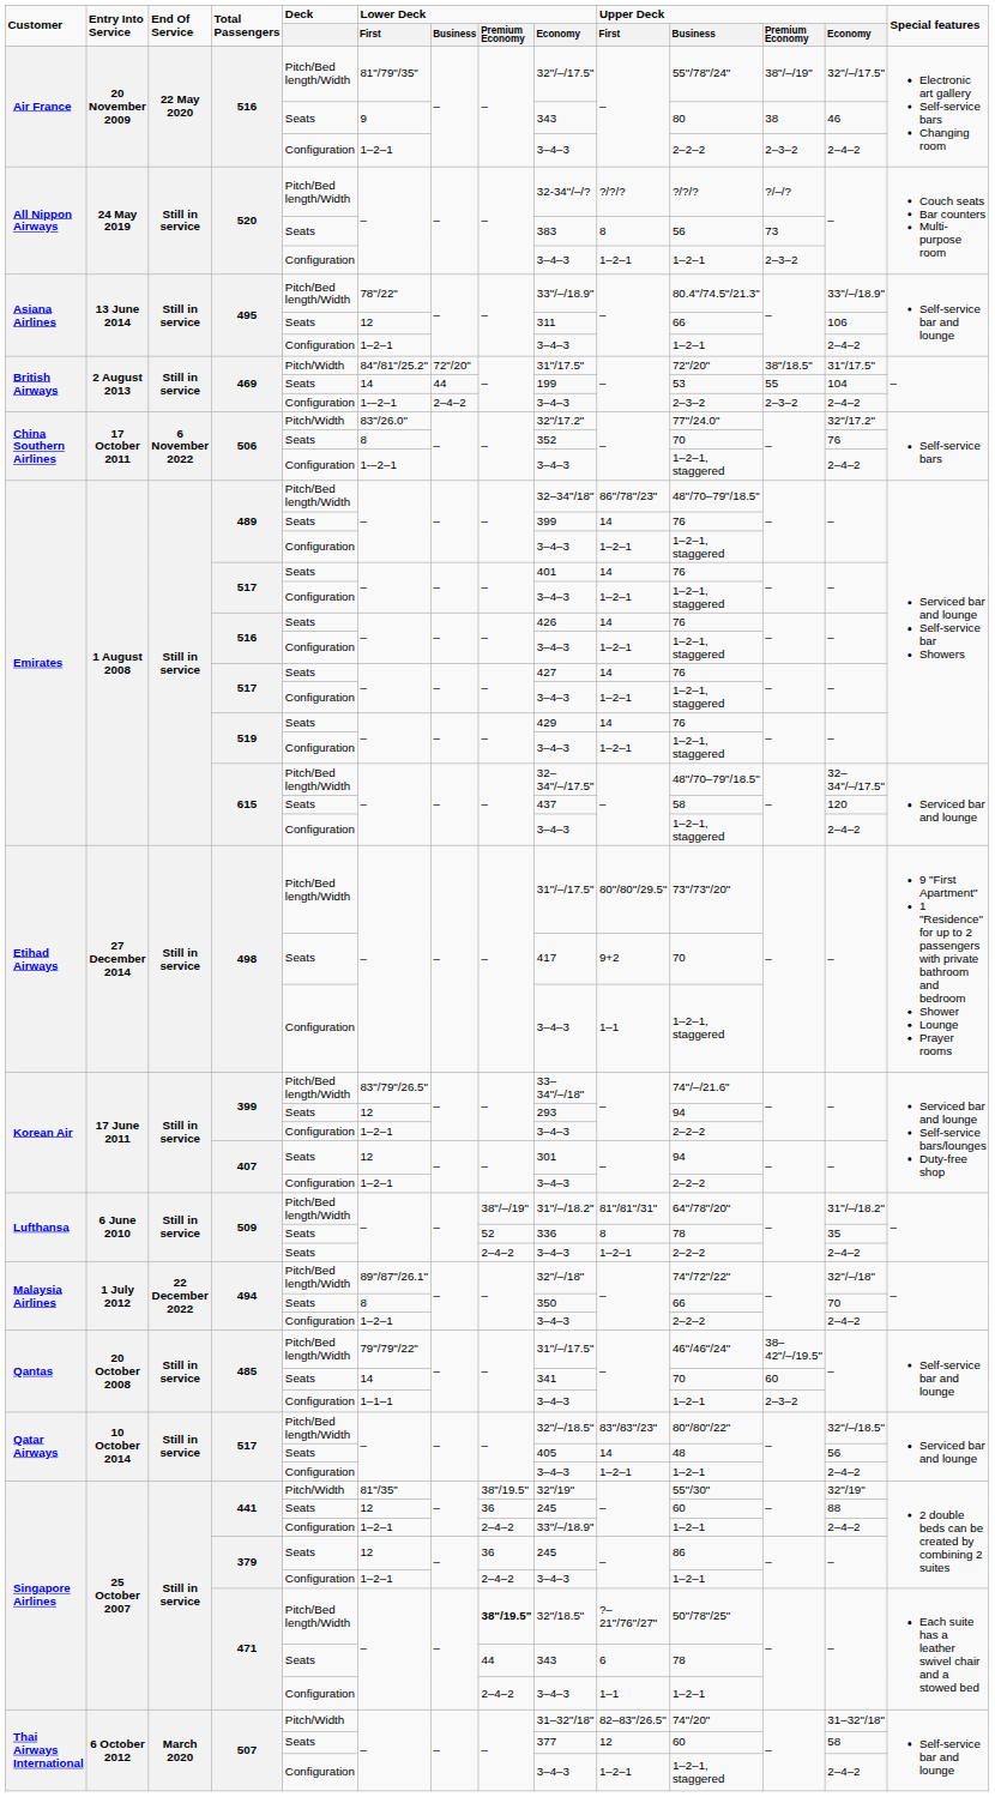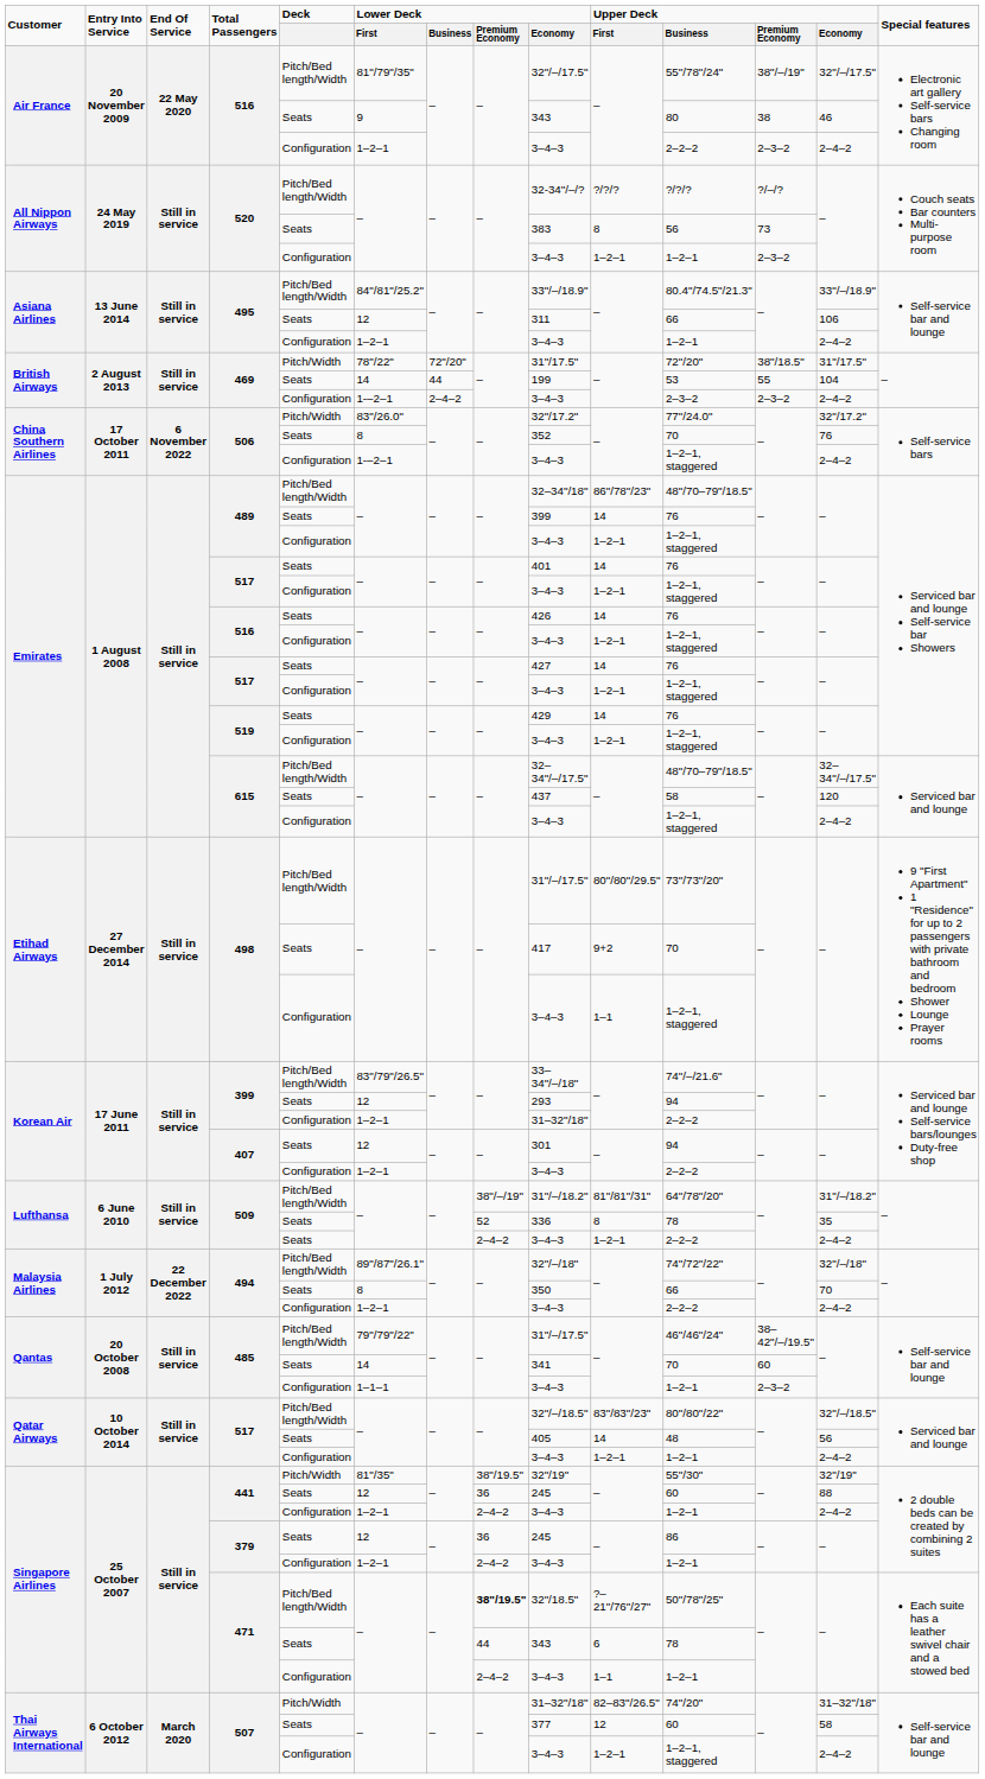row 9 | column 7: 78"/22" -> 84"/81"/25.2"
row 12 | column 7: 84"/81"/25.2" -> 78"/22"
row 37 | column 10: 3–4–3 -> 31–32"/18"
row 54 | column 10: 33"/–/18.9" -> 3–4–3
